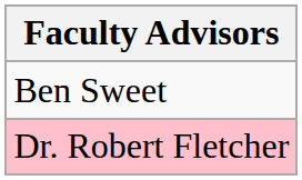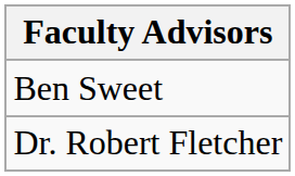row 3 | column 1: pink background -> no background
